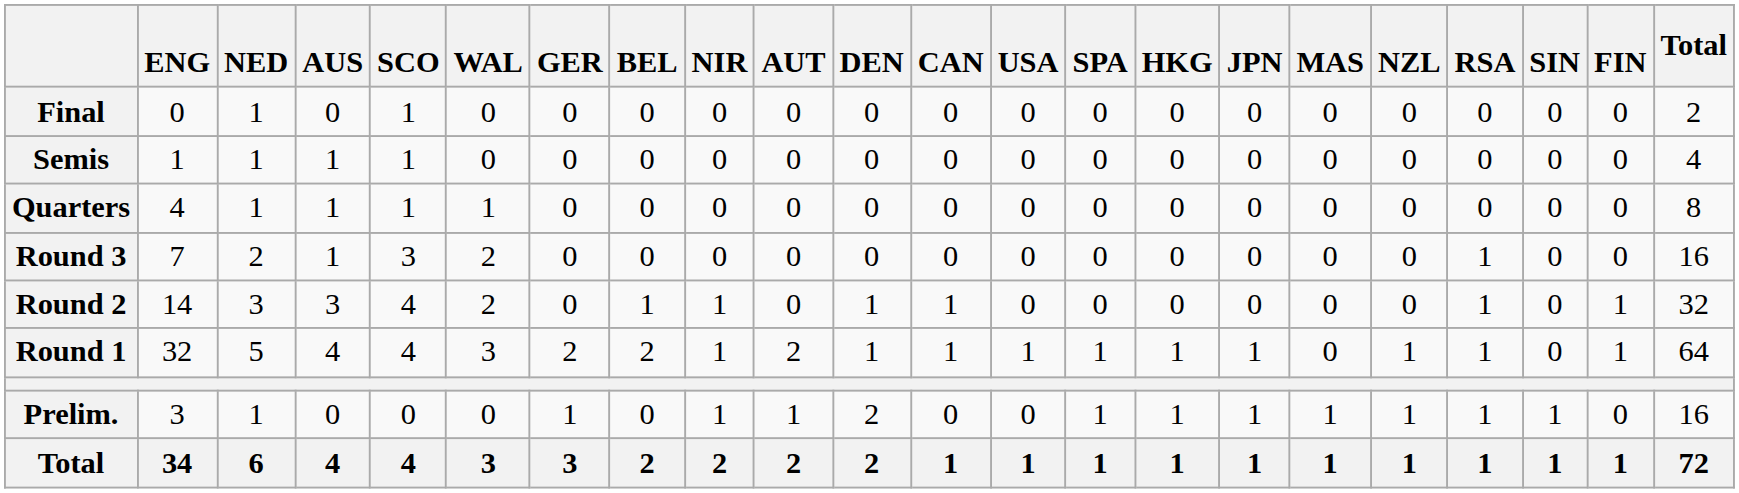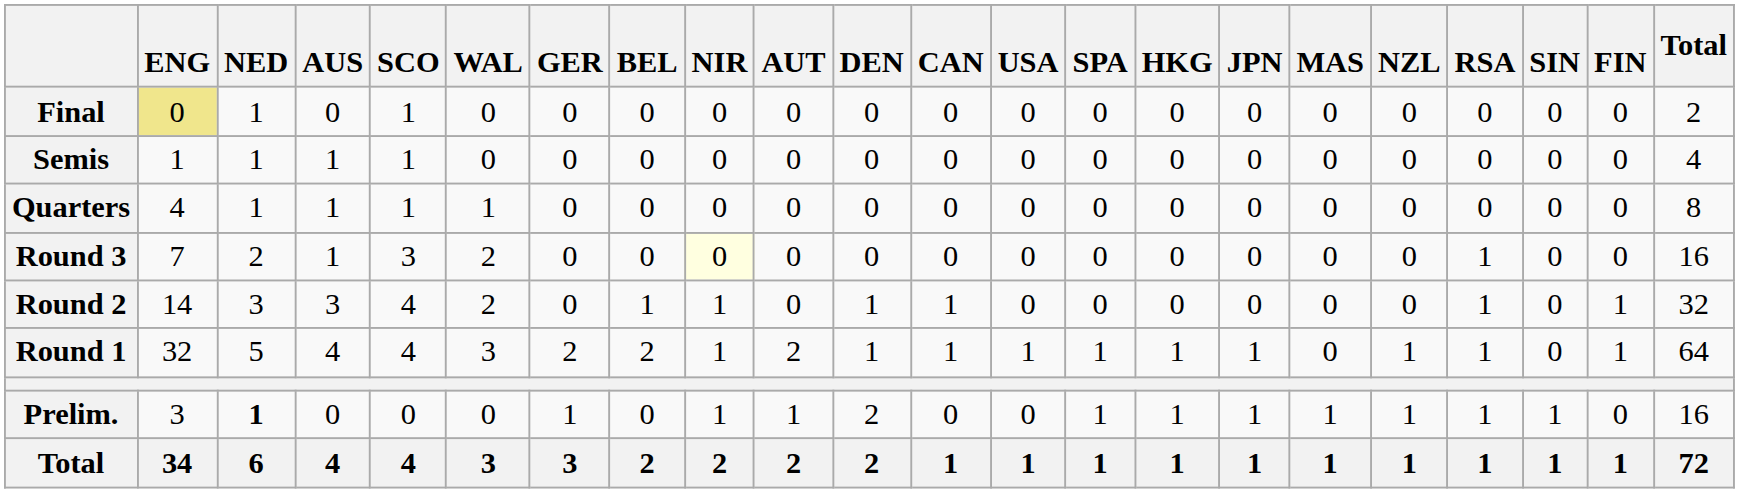Final | ENG: no background -> khaki background
Round 3 | NIR: no background -> lightyellow background
Prelim. | NED: normal -> bold
